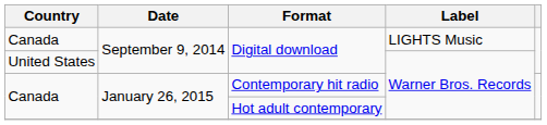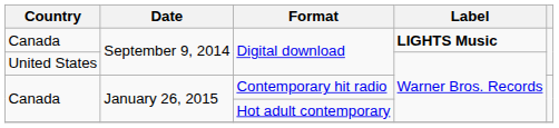Canada / Digital download | Label: normal -> bold
